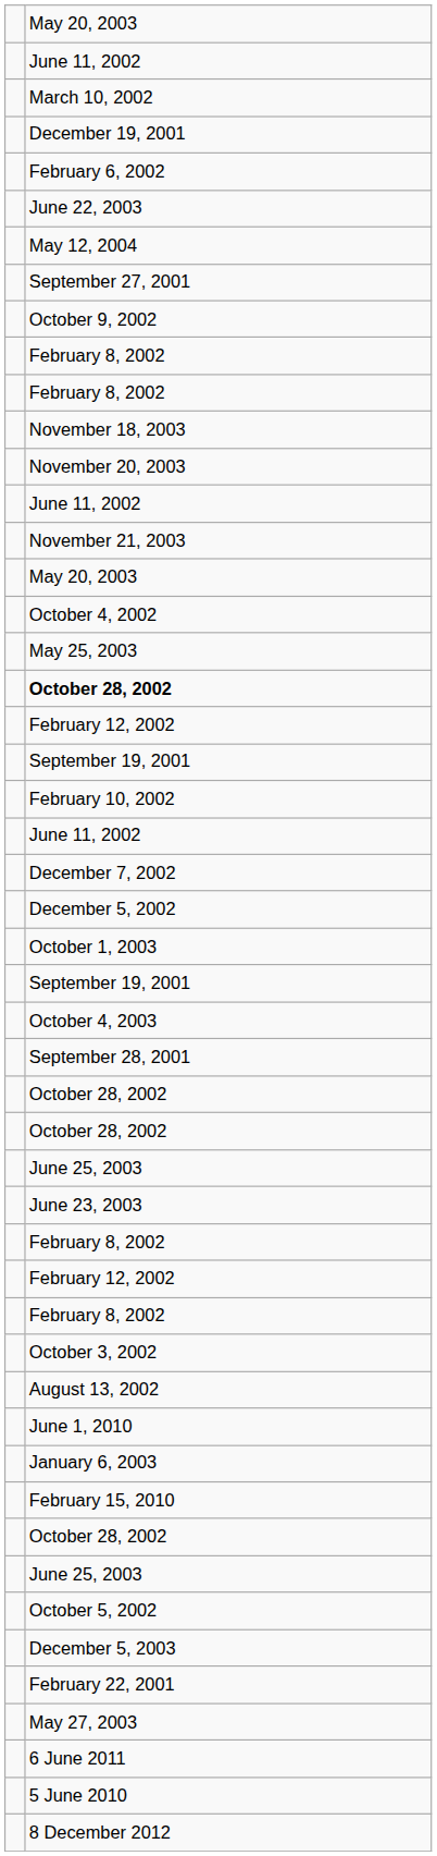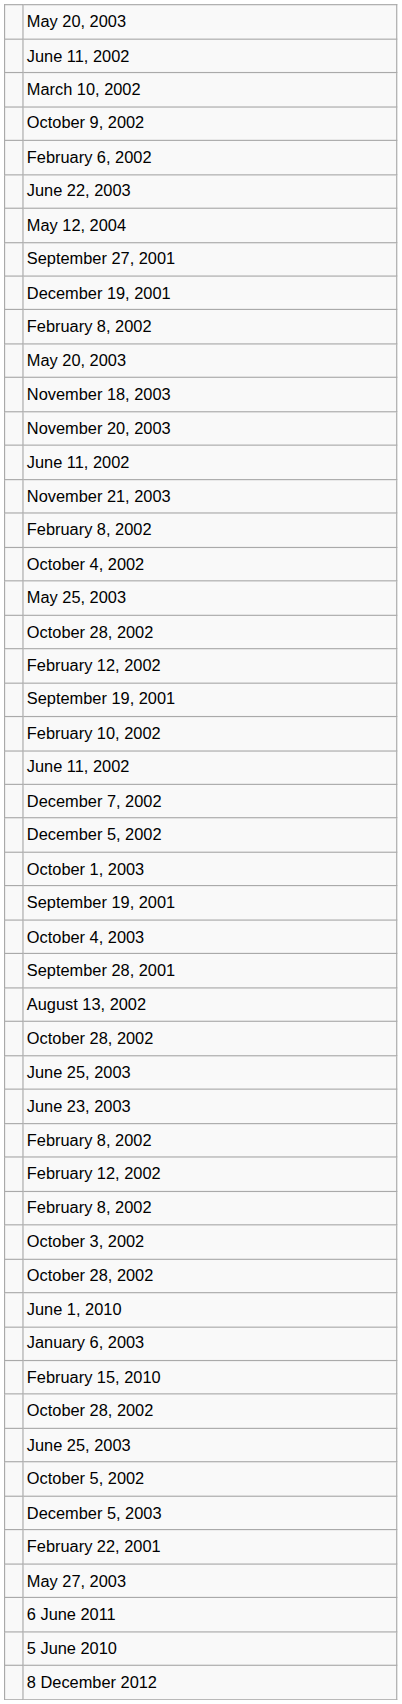row 4 | column 2: December 19, 2001 -> October 9, 2002
row 9 | column 2: October 9, 2002 -> December 19, 2001
row 11 | column 2: February 8, 2002 -> May 20, 2003
row 16 | column 2: May 20, 2003 -> February 8, 2002
row 19 | column 2: bold -> normal
row 30 | column 2: October 28, 2002 -> August 13, 2002
row 38 | column 2: August 13, 2002 -> October 28, 2002
